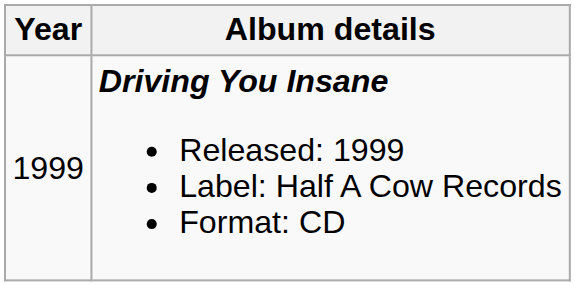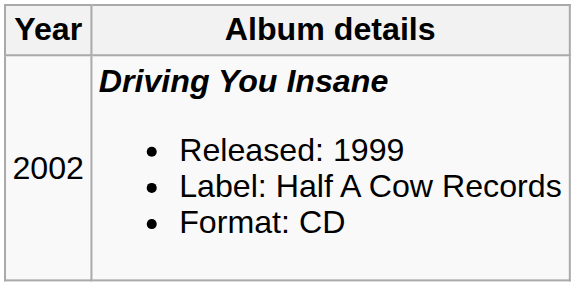row 2 | Year: 1999 -> 2002
